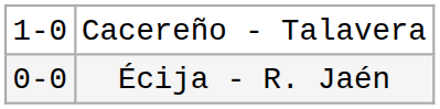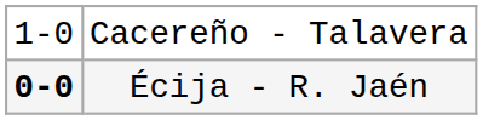Écija - R. Jaén | column 1: normal -> bold
